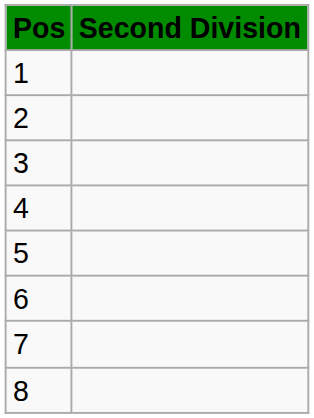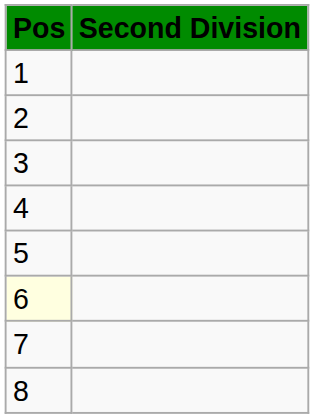6 | Pos: no background -> lightyellow background
